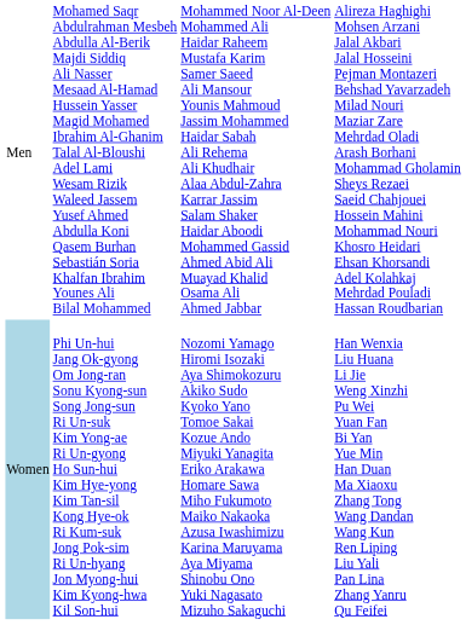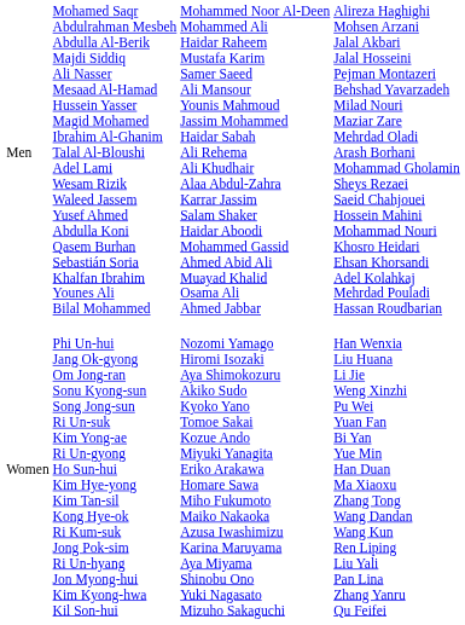Women | column 1: lightblue background -> no background
